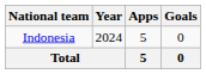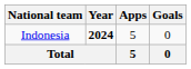Indonesia | Year: normal -> bold
